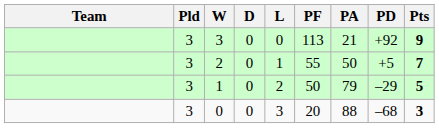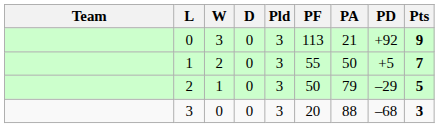columns swapped: Pld <-> L
